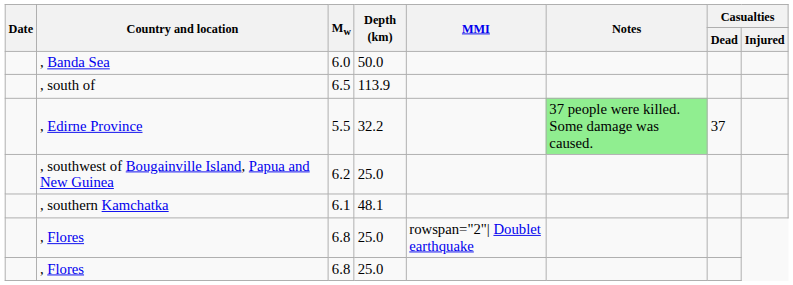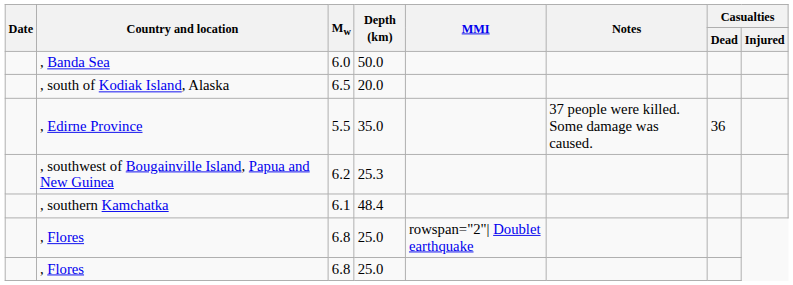+ row: , south of Kodiak Island, Alaska | 6.5 | 20.0
- row: , south of | 6.5 | 113.9
, Edirne Province | Depth (km): 32.2 -> 35.0
, Edirne Province | Notes: lightgreen background -> no background
, Edirne Province | Casualties / Dead: 37 -> 36
, southwest of Bougainville Island, Papua and New Guinea | Depth (km): 25.0 -> 25.3
, southern Kamchatka | Depth (km): 48.1 -> 48.4
